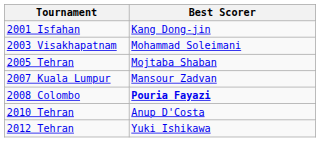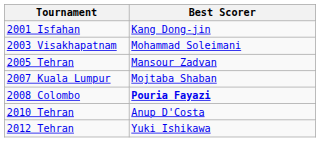2005 Tehran | Best Scorer: Mojtaba Shaban -> Mansour Zadvan
2007 Kuala Lumpur | Best Scorer: Mansour Zadvan -> Mojtaba Shaban
